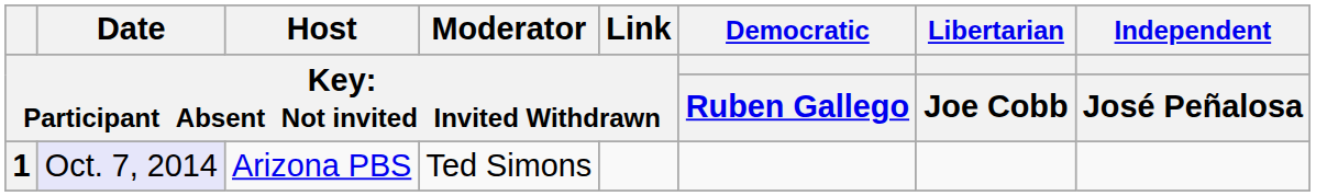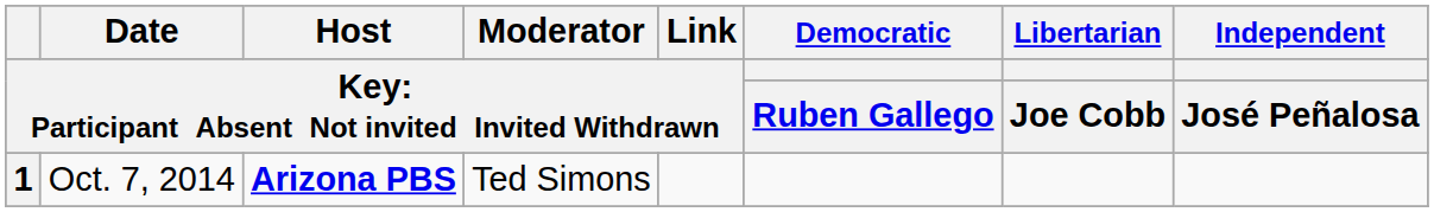1 | column 2: lavender background -> no background
1 | column 3: normal -> bold
